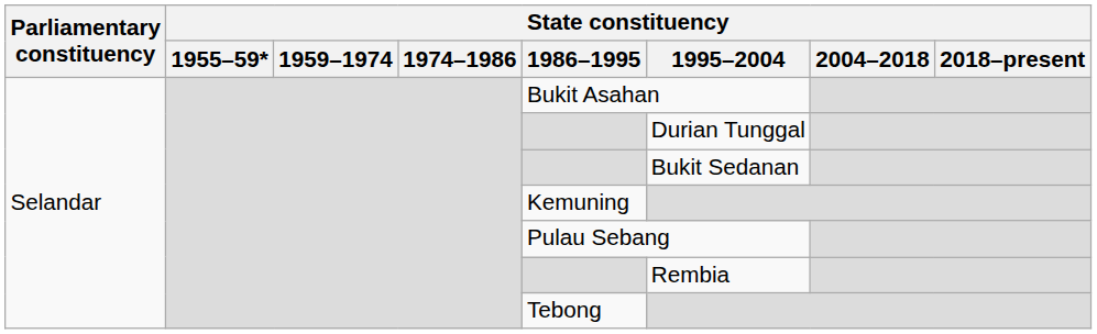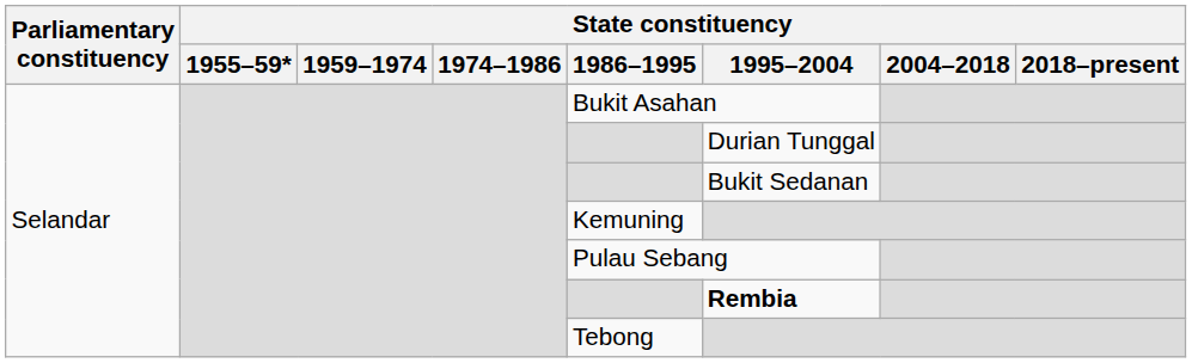row 8 | State constituency / 1995–2004: normal -> bold
